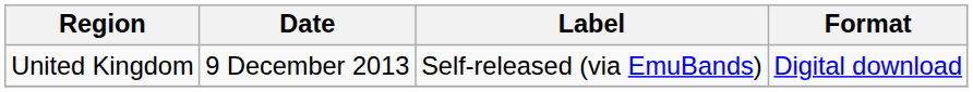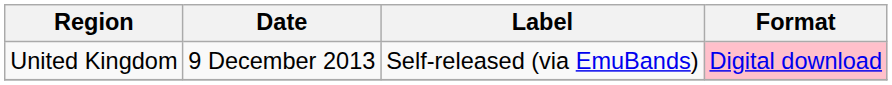United Kingdom | Format: no background -> pink background
